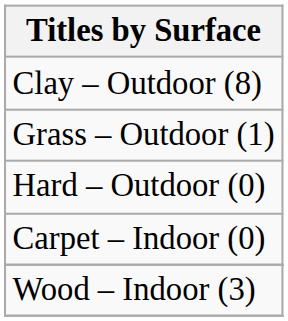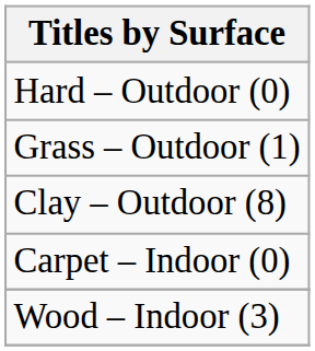row 2 | column 1: Clay – Outdoor (8) -> Hard – Outdoor (0)
row 4 | column 1: Hard – Outdoor (0) -> Clay – Outdoor (8)
